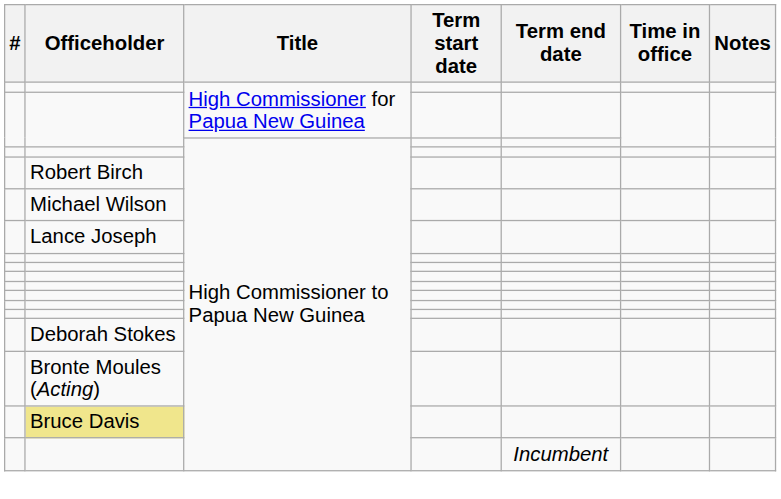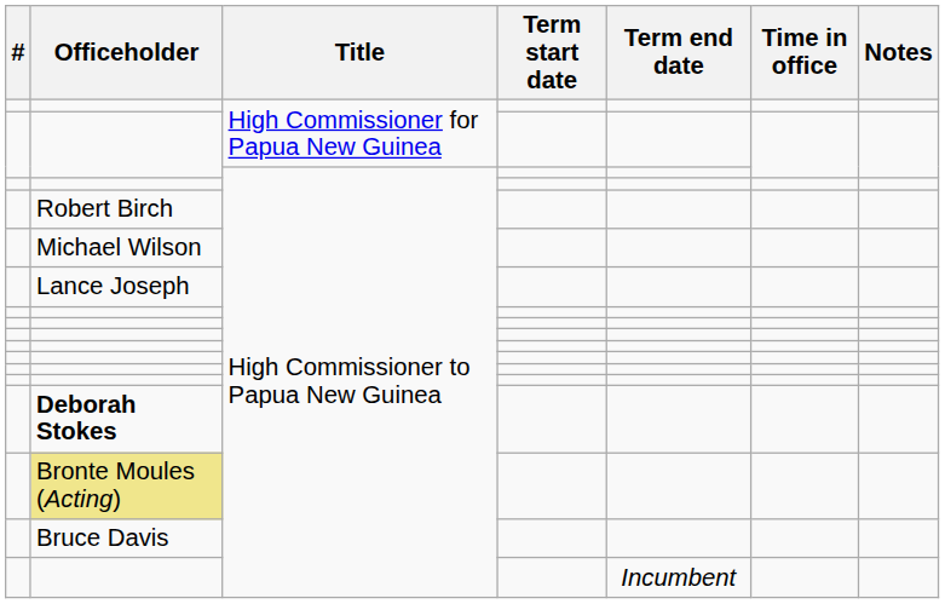Deborah Stokes | Officeholder: normal -> bold
Bronte Moules (Acting) | Officeholder: no background -> khaki background
Bruce Davis | Officeholder: khaki background -> no background
